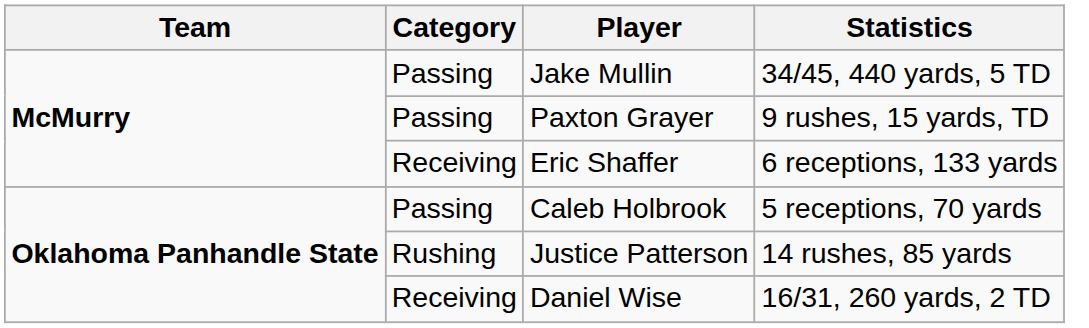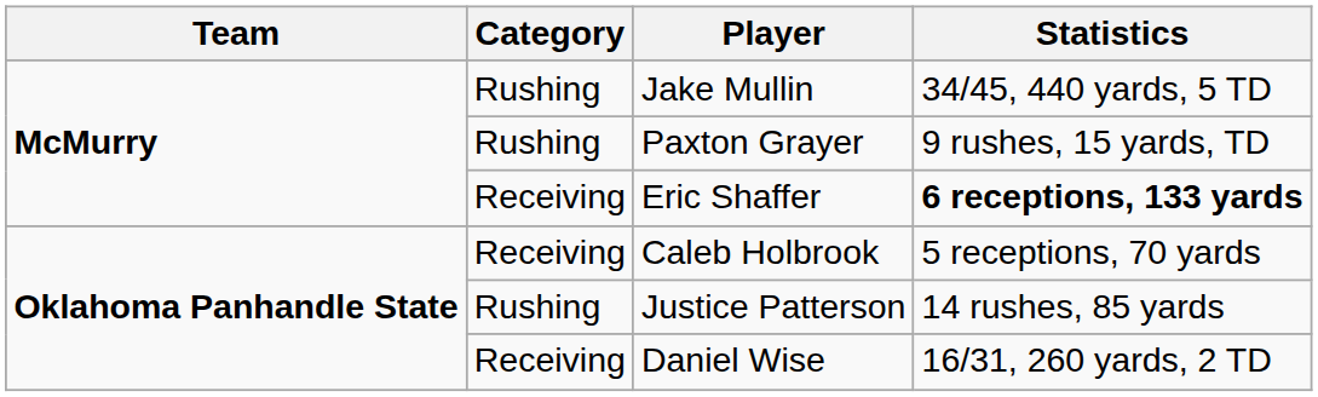Jake Mullin | Category: Passing -> Rushing
Paxton Grayer | Category: Passing -> Rushing
Eric Shaffer | Statistics: normal -> bold
Caleb Holbrook | Category: Passing -> Receiving
